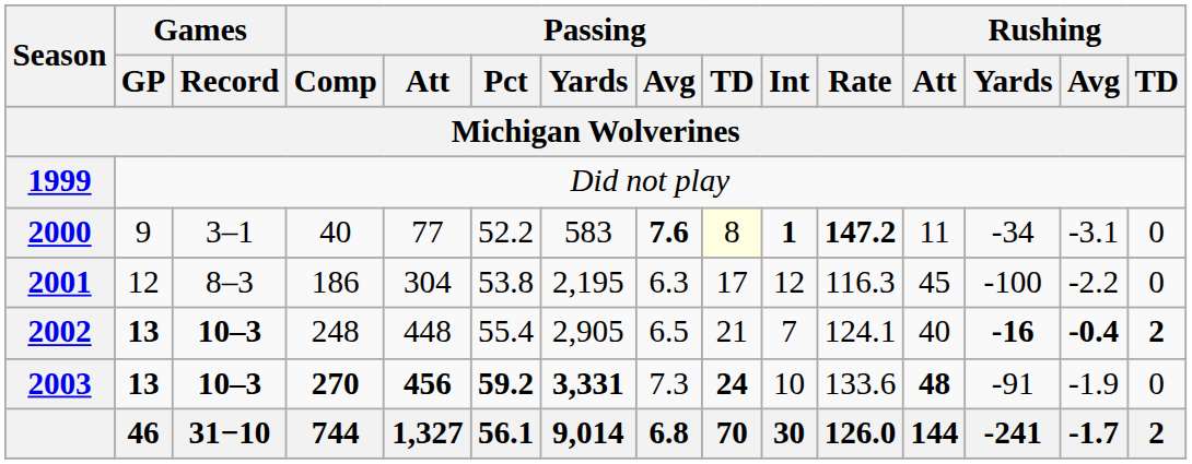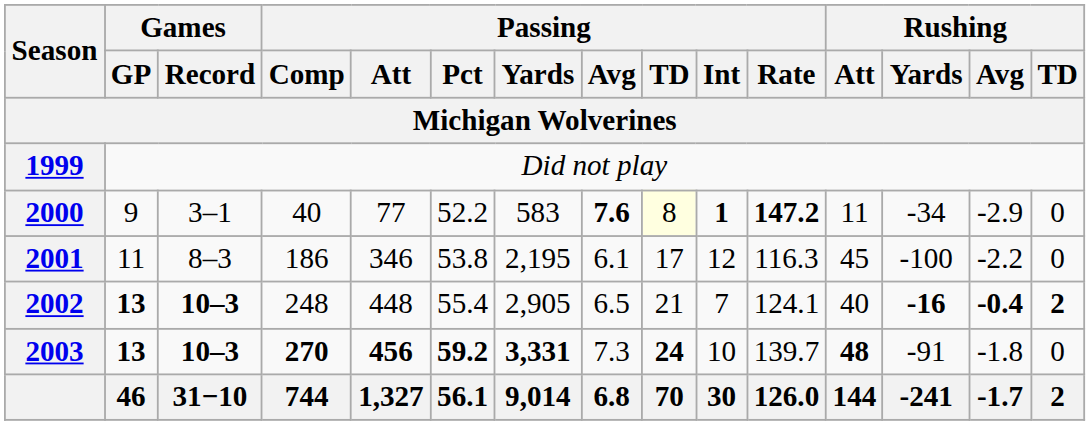2000 | Rushing / Avg: -3.1 -> -2.9
2001 | Games / GP: 12 -> 11
2001 | Passing / Att: 304 -> 346
2001 | Passing / Avg: 6.3 -> 6.1
2003 | Passing / Rate: 133.6 -> 139.7
2003 | Rushing / Avg: -1.9 -> -1.8
